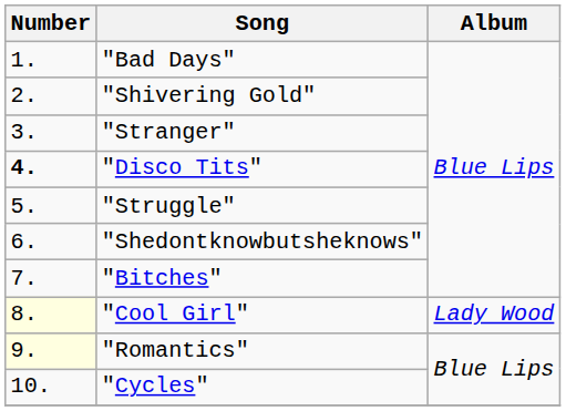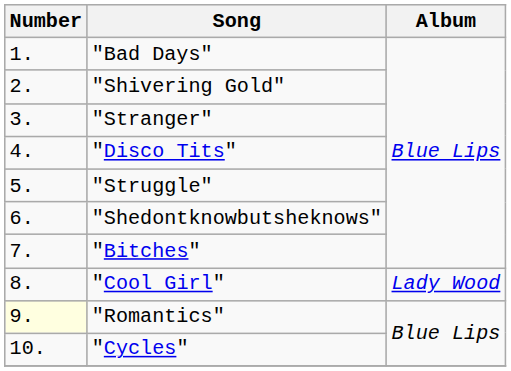"Disco Tits" | Number: bold -> normal
"Cool Girl" | Number: lightyellow background -> no background
